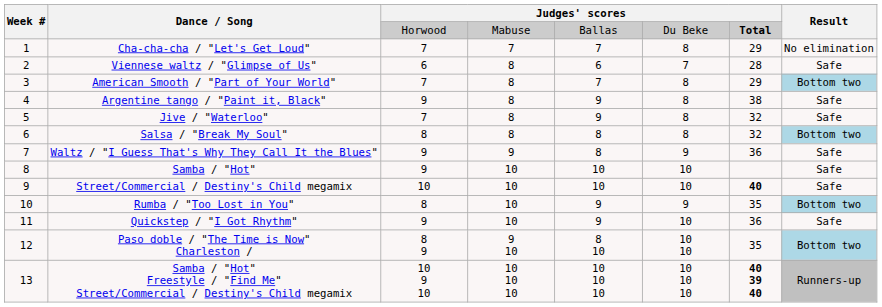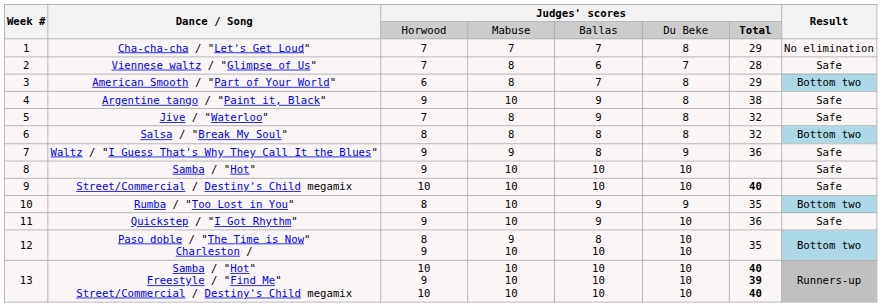Viennese waltz / "Glimpse of Us" | column 3: 6 -> 7
American Smooth / "Part of Your World" | column 3: 7 -> 6
Argentine tango / "Paint it, Black" | column 4: 8 -> 10
